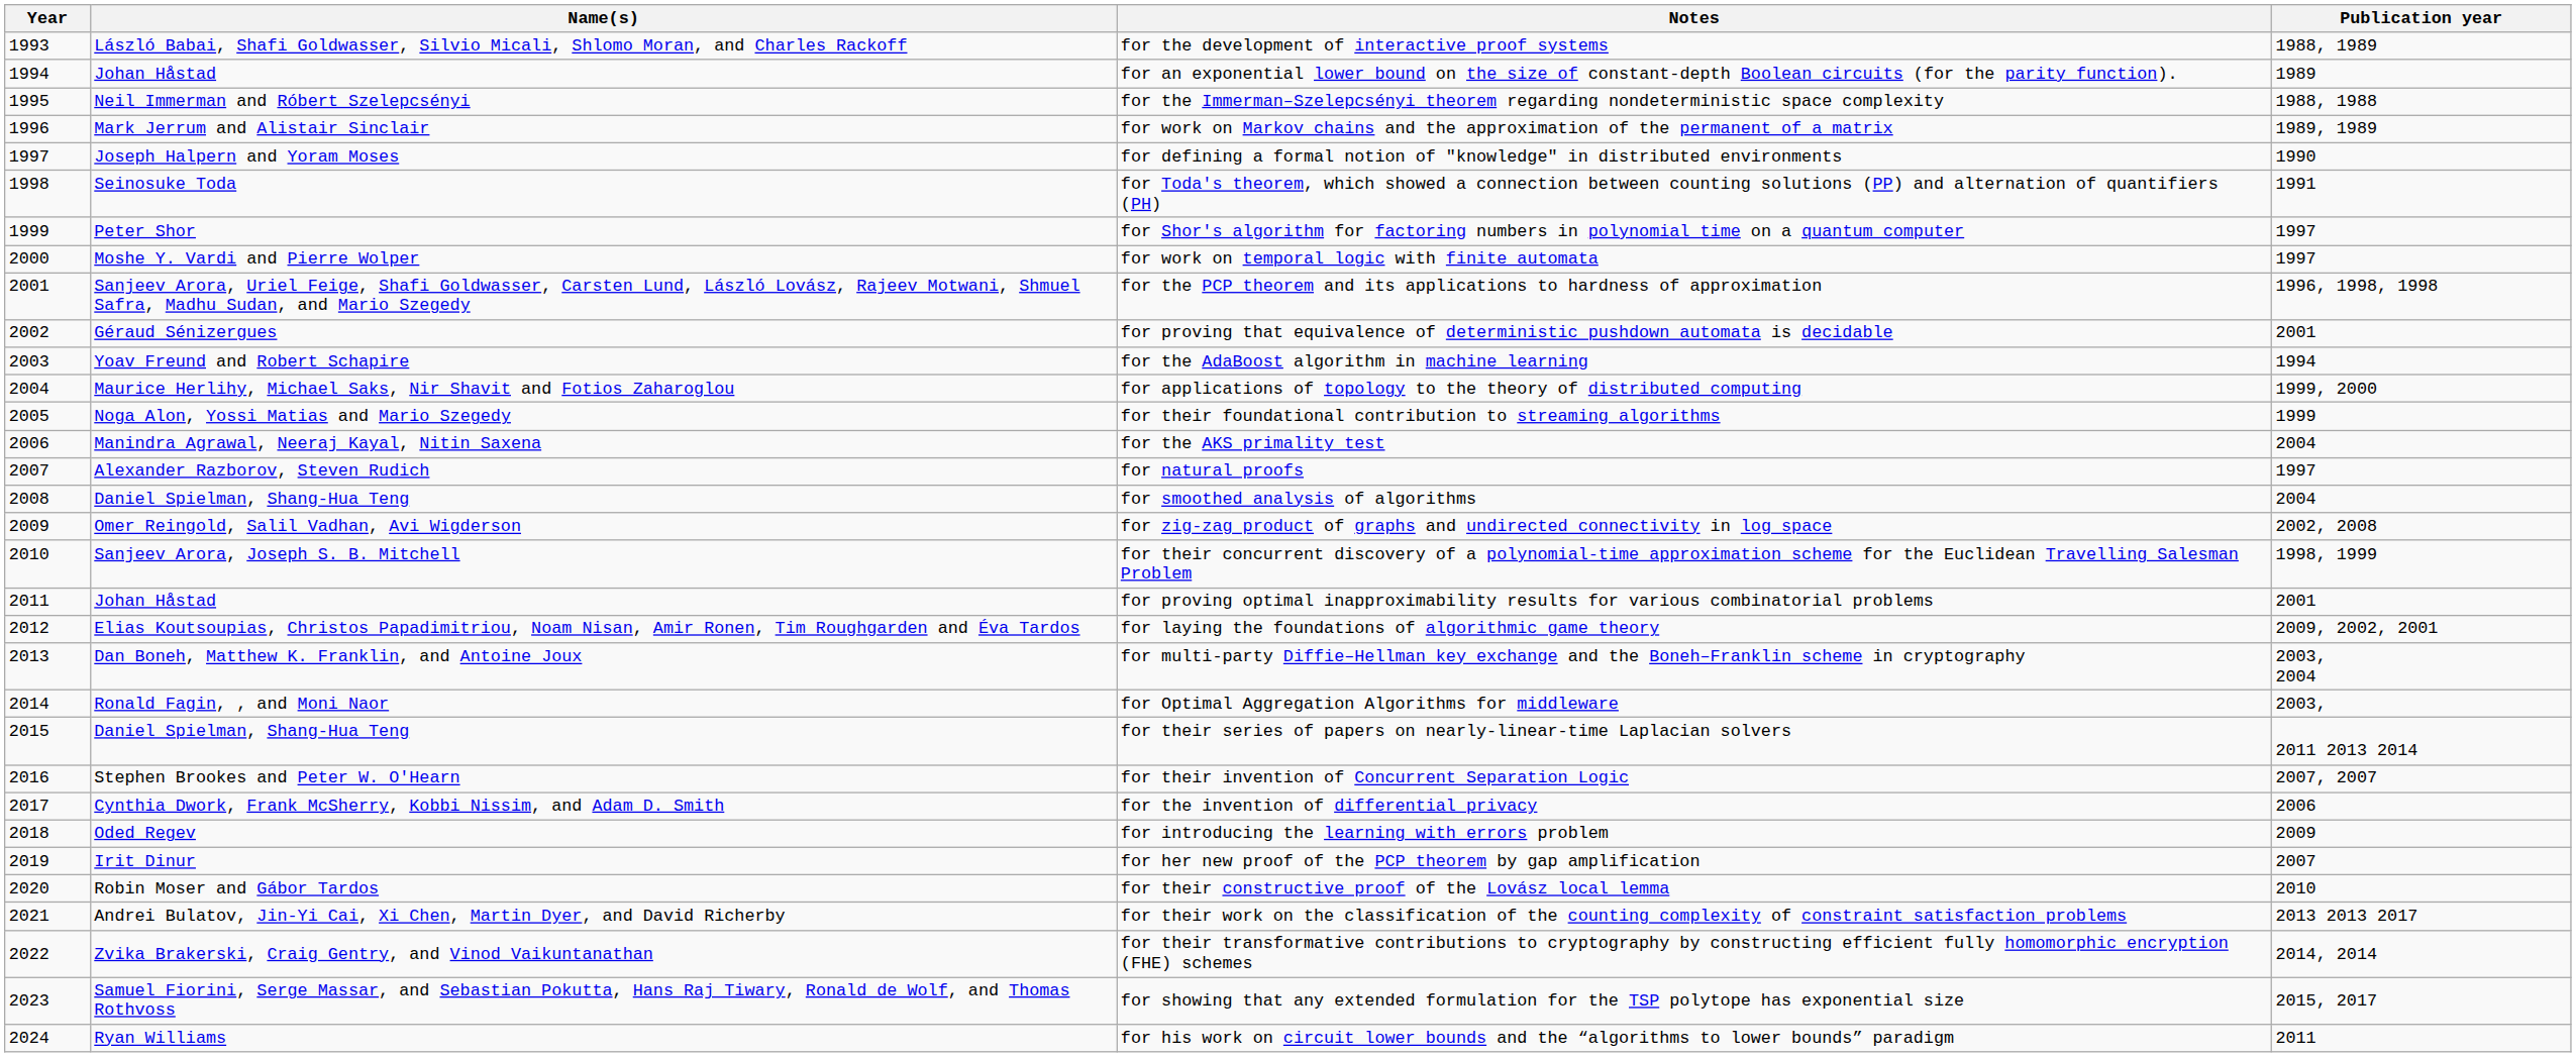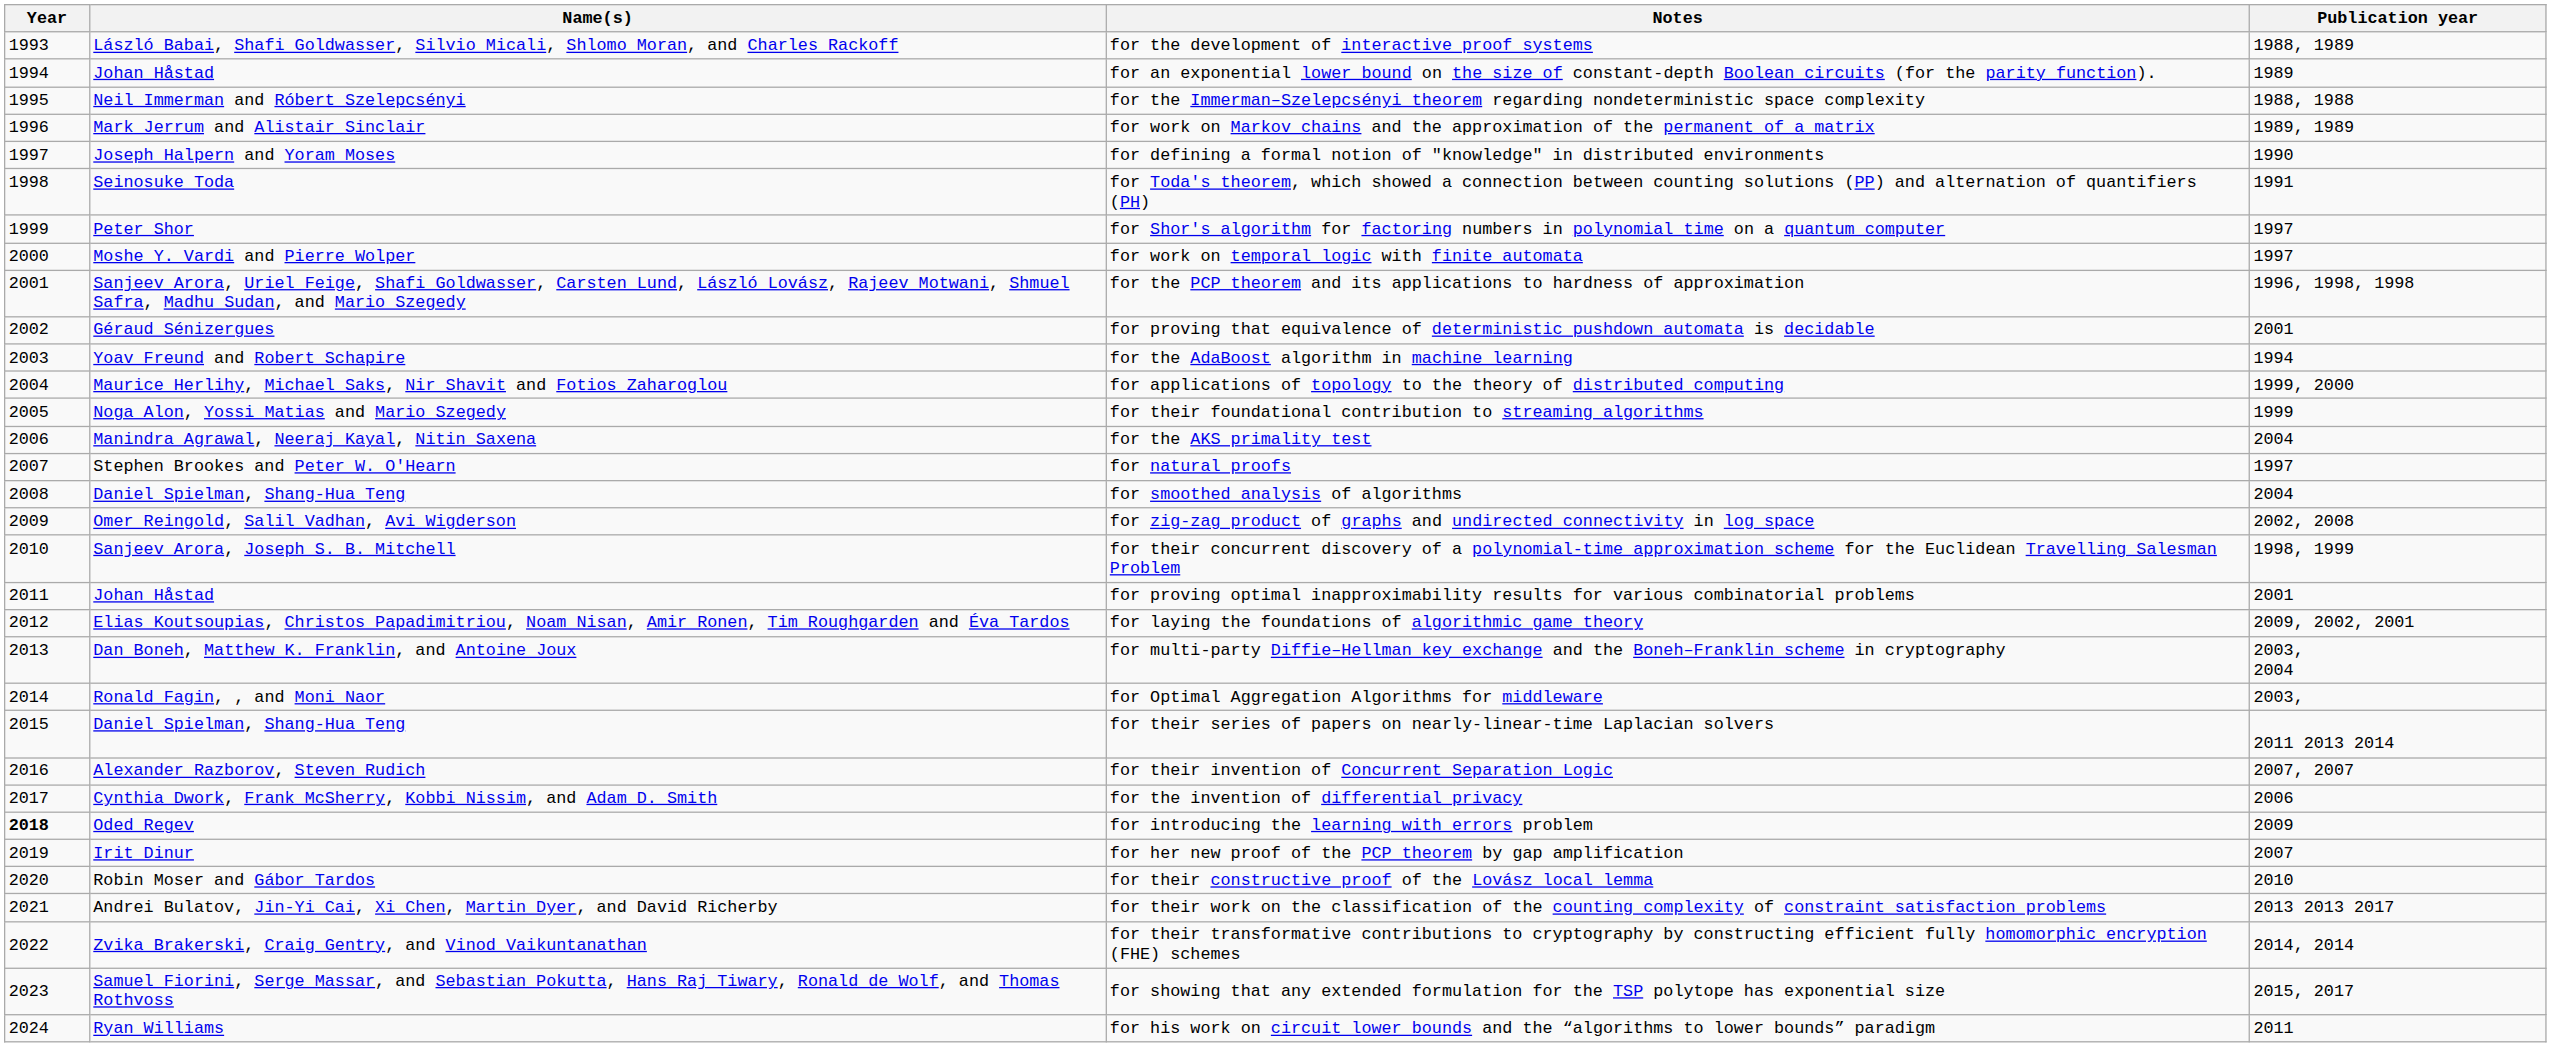for natural proofs | Name(s): Alexander Razborov, Steven Rudich -> Stephen Brookes and Peter W. O'Hearn
for their invention of Concurrent Separation Logic | Name(s): Stephen Brookes and Peter W. O'Hearn -> Alexander Razborov, Steven Rudich
for introducing the learning with errors problem | Year: normal -> bold
